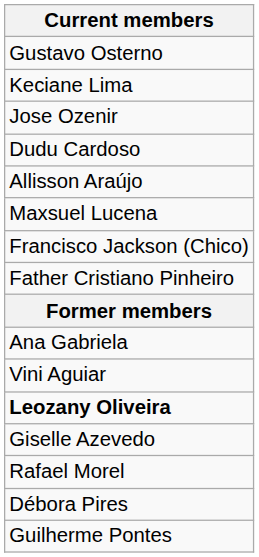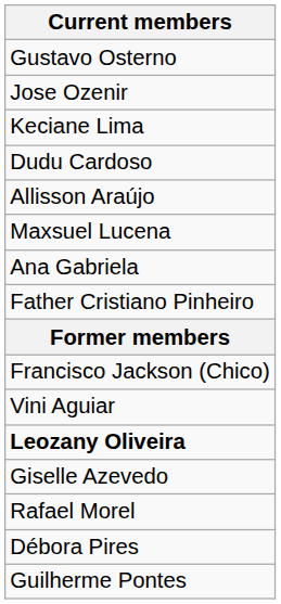row 3 | column 1: Keciane Lima -> Jose Ozenir
row 4 | column 1: Jose Ozenir -> Keciane Lima
row 8 | column 1: Francisco Jackson (Chico) -> Ana Gabriela
row 11 | column 1: Ana Gabriela -> Francisco Jackson (Chico)
